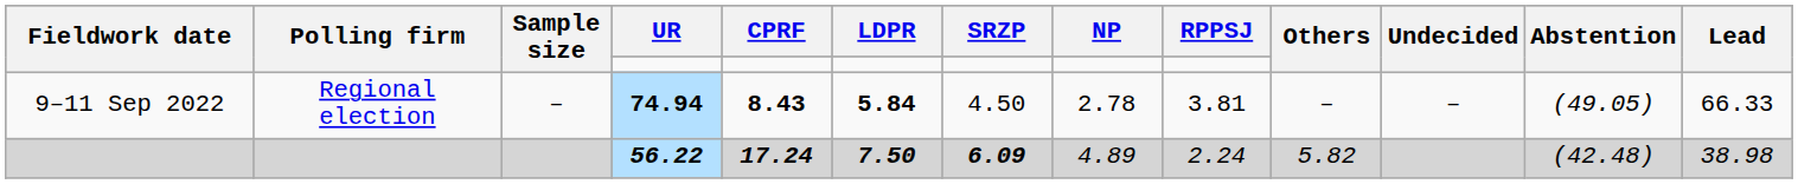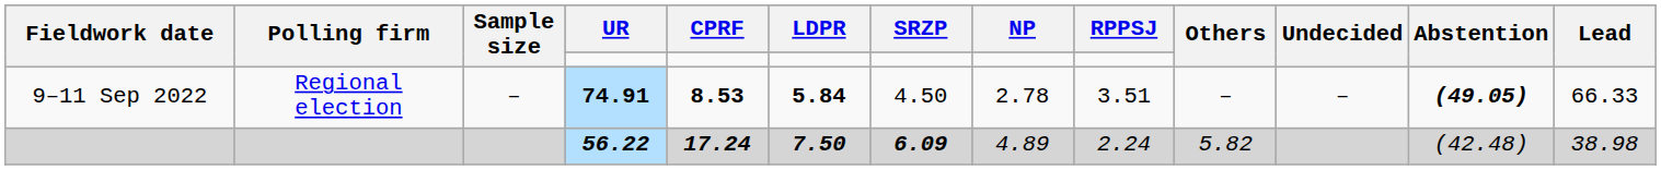9–11 Sep 2022 | UR: 74.94 -> 74.91
9–11 Sep 2022 | CPRF: 8.43 -> 8.53
9–11 Sep 2022 | RPPSJ: 3.81 -> 3.51
9–11 Sep 2022 | Abstention: normal -> bold
